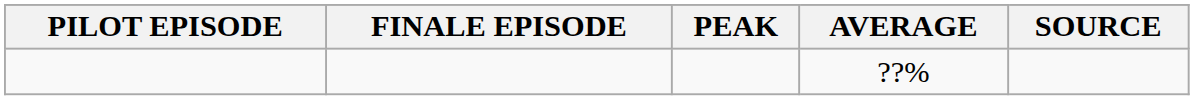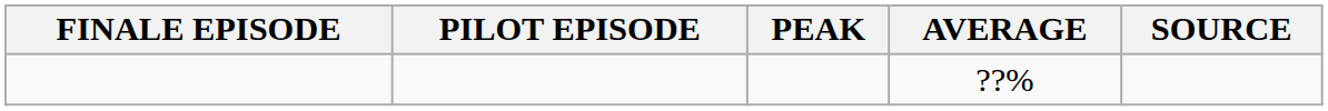columns swapped: PILOT EPISODE <-> FINALE EPISODE
